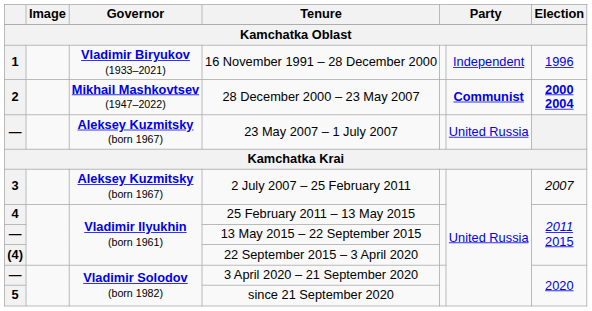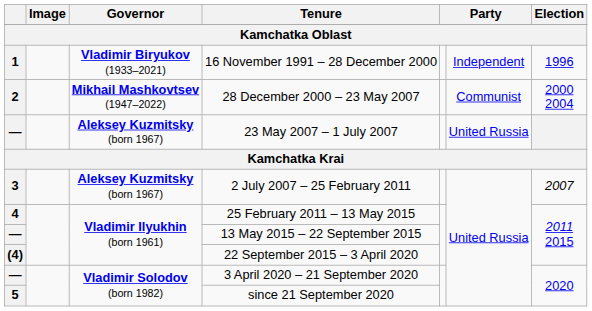28 December 2000 – 23 May 2007 | column 6: bold -> normal
28 December 2000 – 23 May 2007 | Election: bold -> normal
